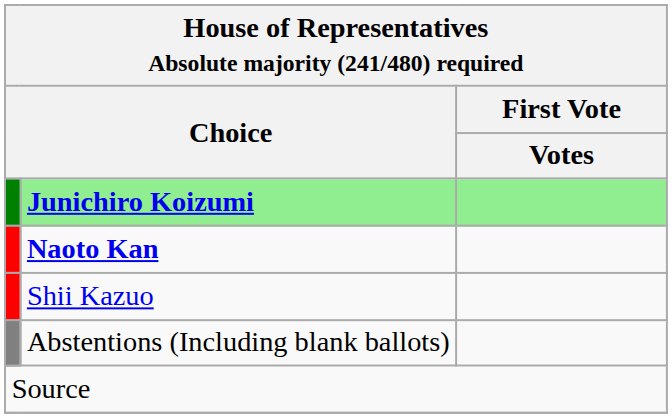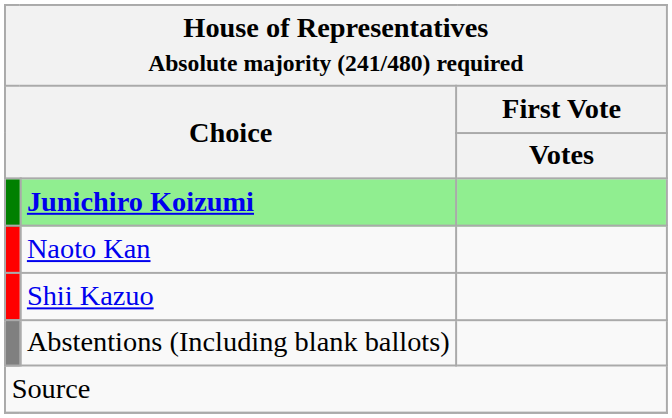Naoto Kan | column 2: bold -> normal
